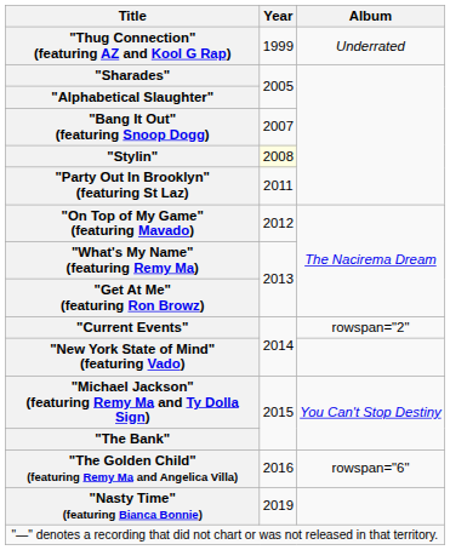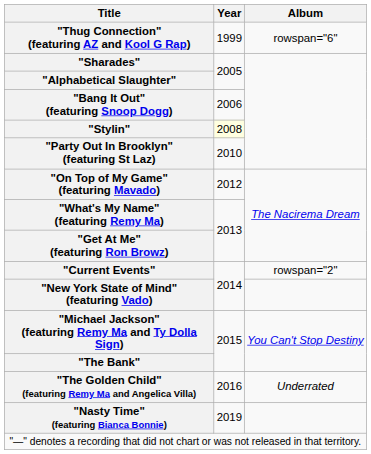"Thug Connection" (featuring AZ and Kool G Rap) | Album: Underrated -> rowspan="6"
"Bang It Out" (featuring Snoop Dogg) | Year: 2007 -> 2006
"Party Out In Brooklyn" (featuring St Laz) | Year: 2011 -> 2010
"The Golden Child" (featuring Remy Ma and Angelica Villa) | Album: rowspan="6" -> Underrated
